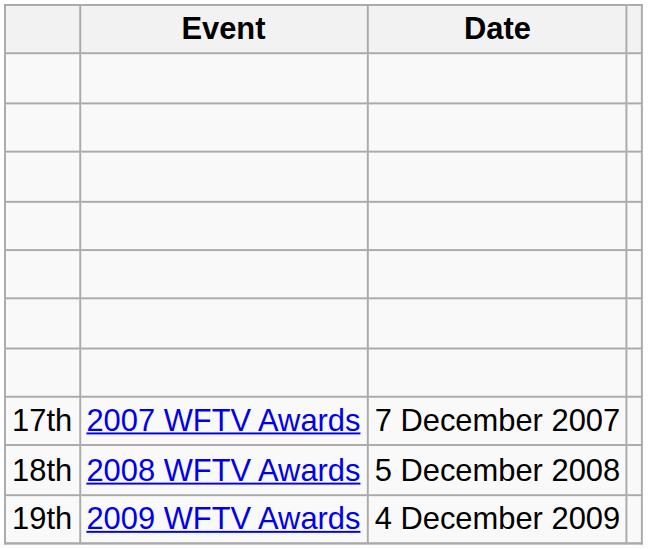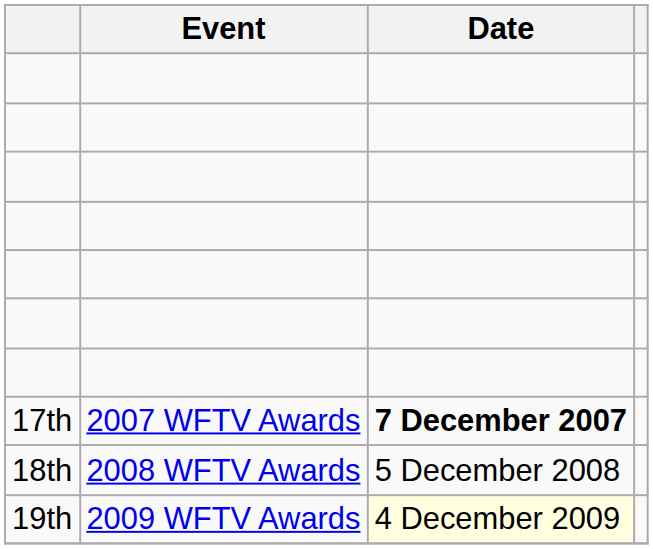17th | Date: normal -> bold
19th | Date: no background -> lightyellow background
